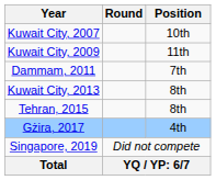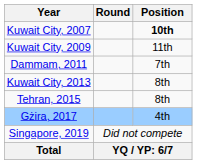Kuwait City, 2007 | Position: normal -> bold
